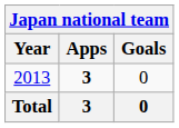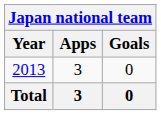2013 | Apps: bold -> normal
